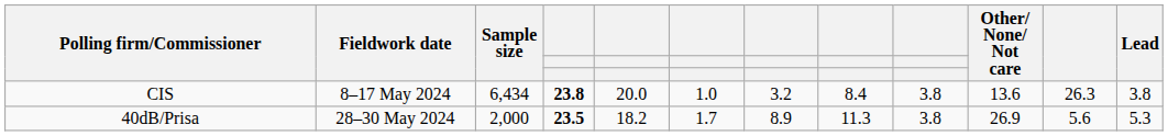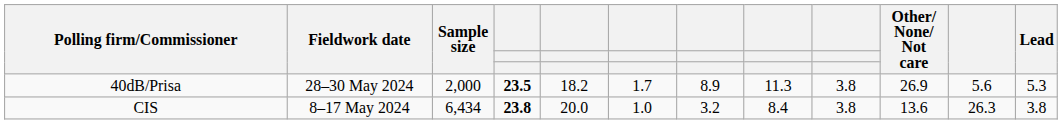rows swapped: 40dB/Prisa <-> CIS
